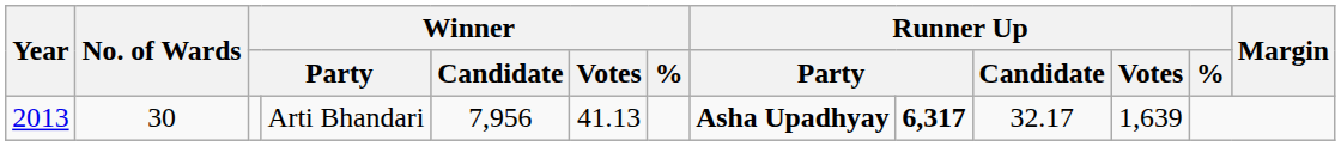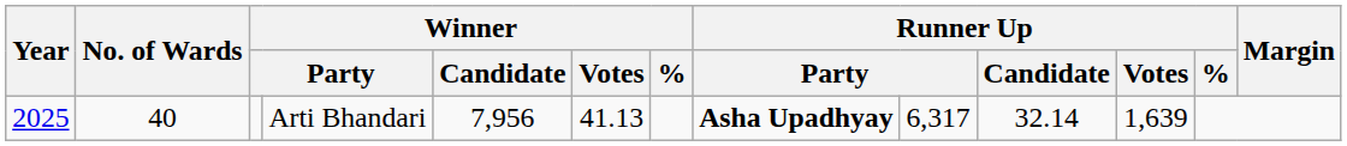Arti Bhandari | Year: 2013 -> 2025
Arti Bhandari | No. of Wards: 30 -> 40
Arti Bhandari | column 9: bold -> normal
Arti Bhandari | Runner Up / Candidate: 32.17 -> 32.14
